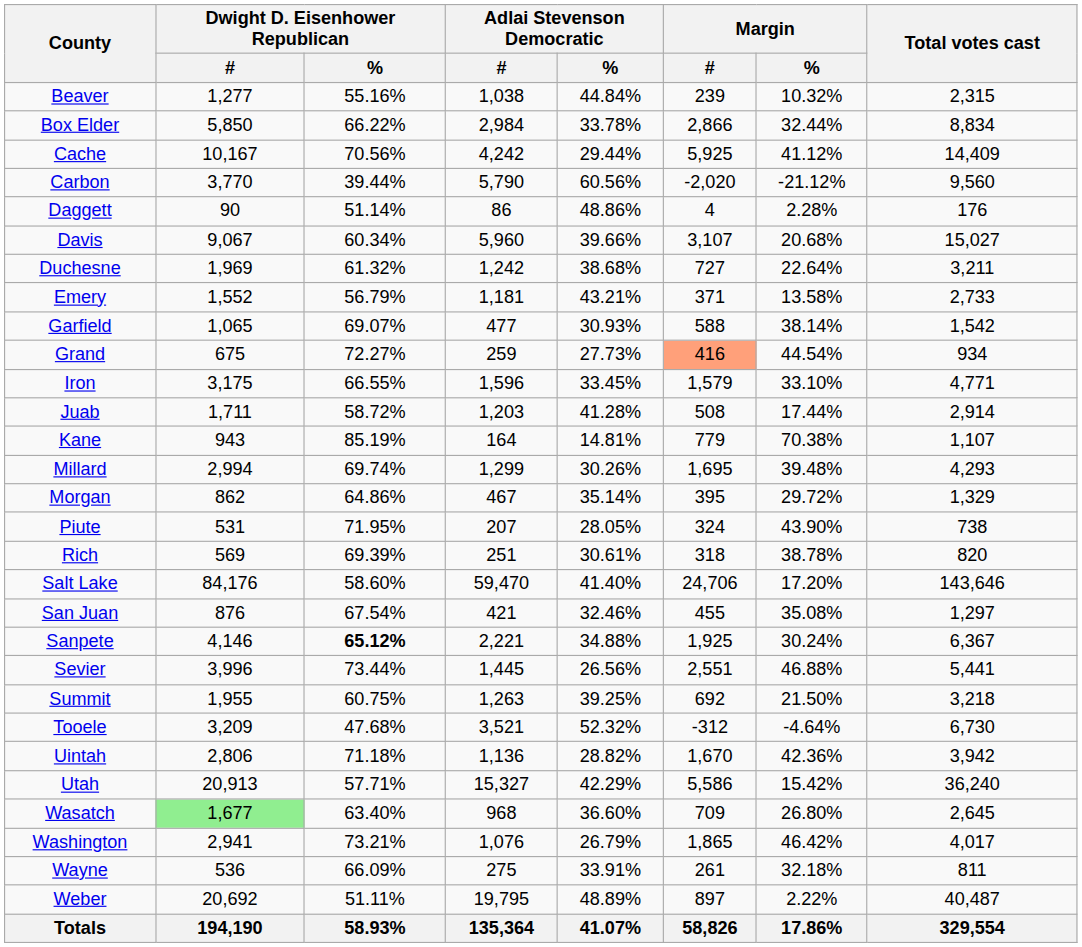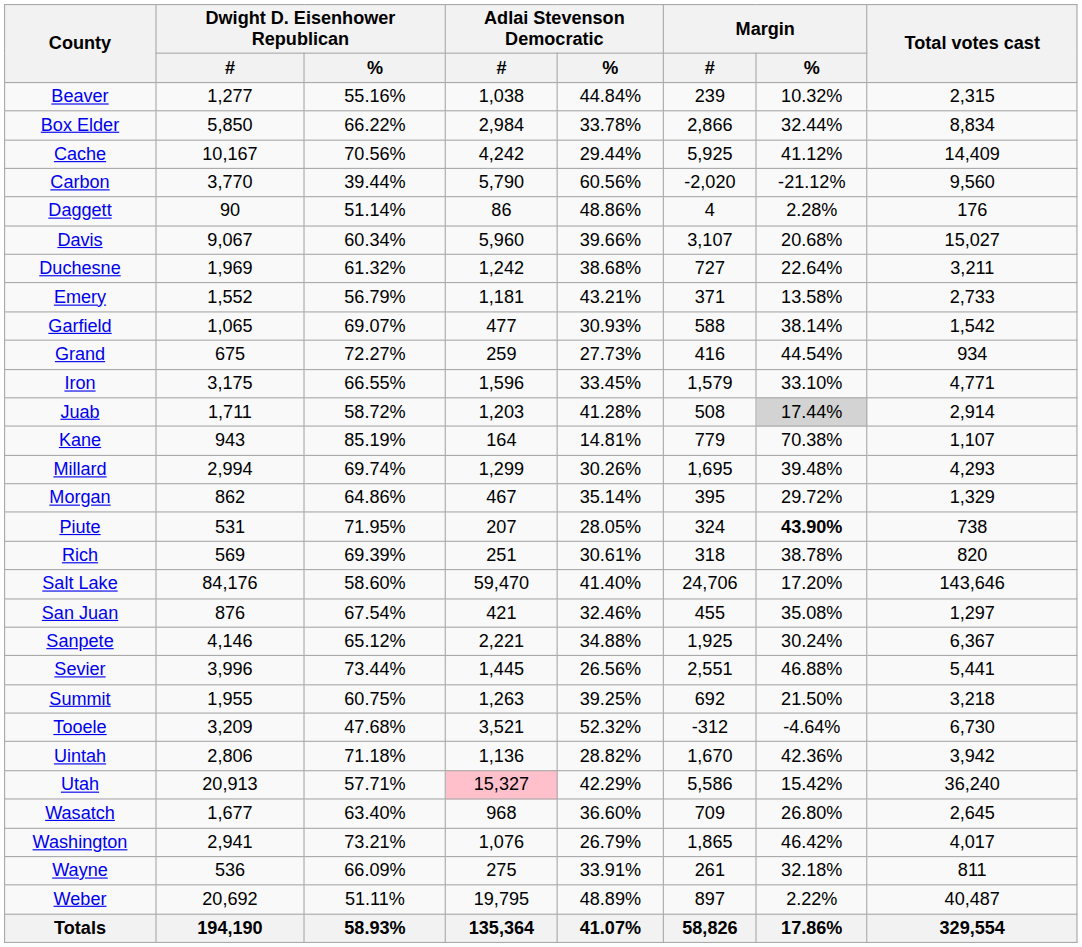Grand | Margin / #: lightsalmon background -> no background
Juab | Margin / %: no background -> lightgrey background
Piute | Margin / %: normal -> bold
Sanpete | Dwight D. Eisenhower Republican / %: bold -> normal
Utah | Adlai Stevenson Democratic / #: no background -> pink background
Wasatch | Dwight D. Eisenhower Republican / #: lightgreen background -> no background
